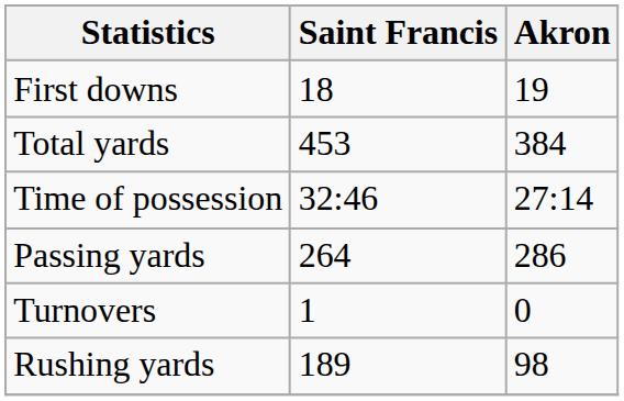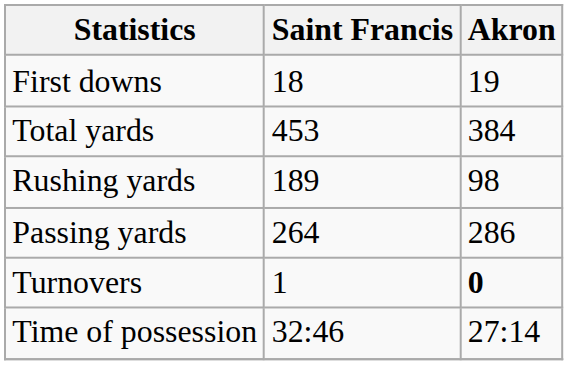rows swapped: Rushing yards <-> Time of possession
Turnovers | Akron: normal -> bold
